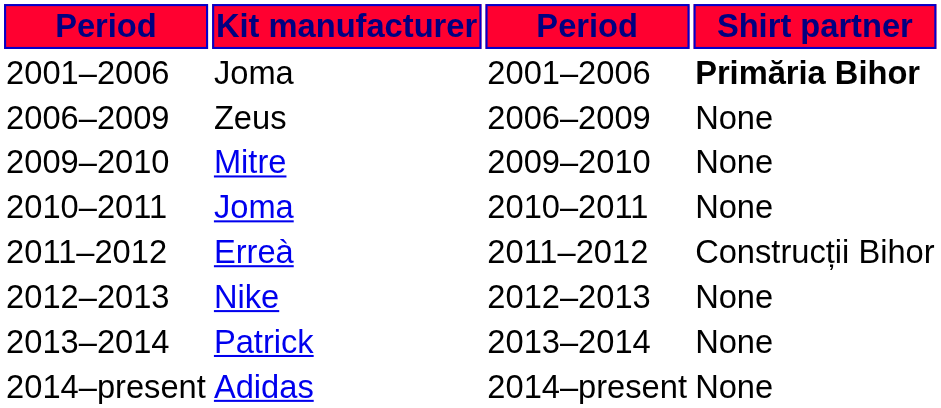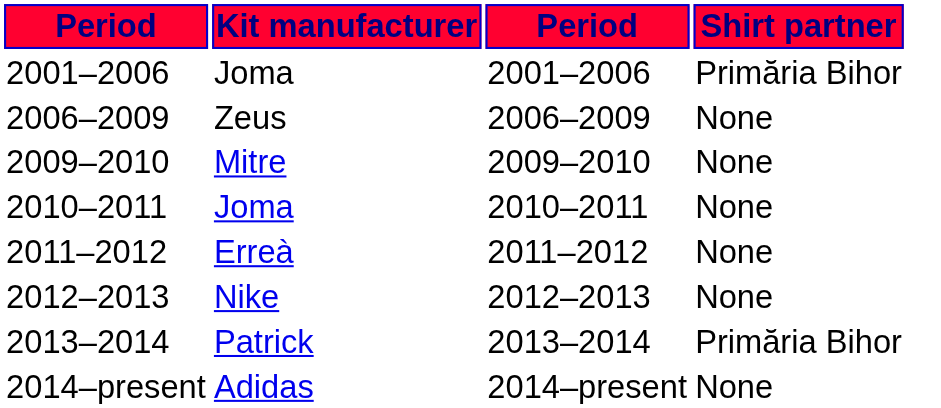row 2 | Shirt partner: bold -> normal
row 6 | Shirt partner: Construcții Bihor -> None
row 8 | Shirt partner: None -> Primăria Bihor
